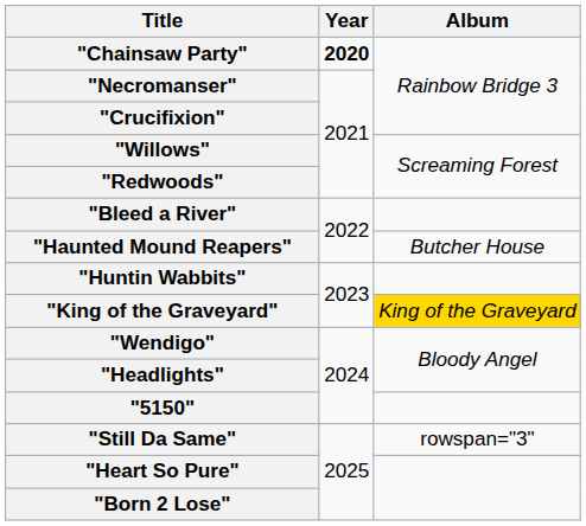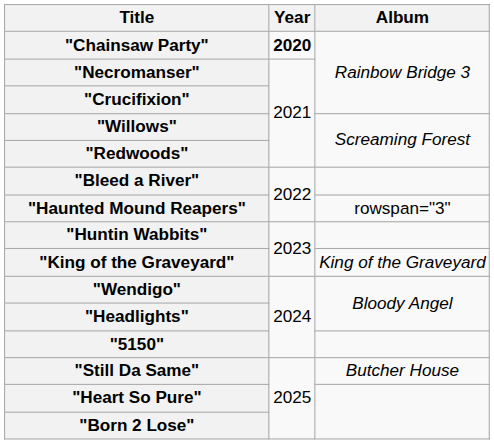"Haunted Mound Reapers" | Album: Butcher House -> rowspan="3"
"King of the Graveyard" | Album: gold background -> no background
"Still Da Same" | Album: rowspan="3" -> Butcher House
